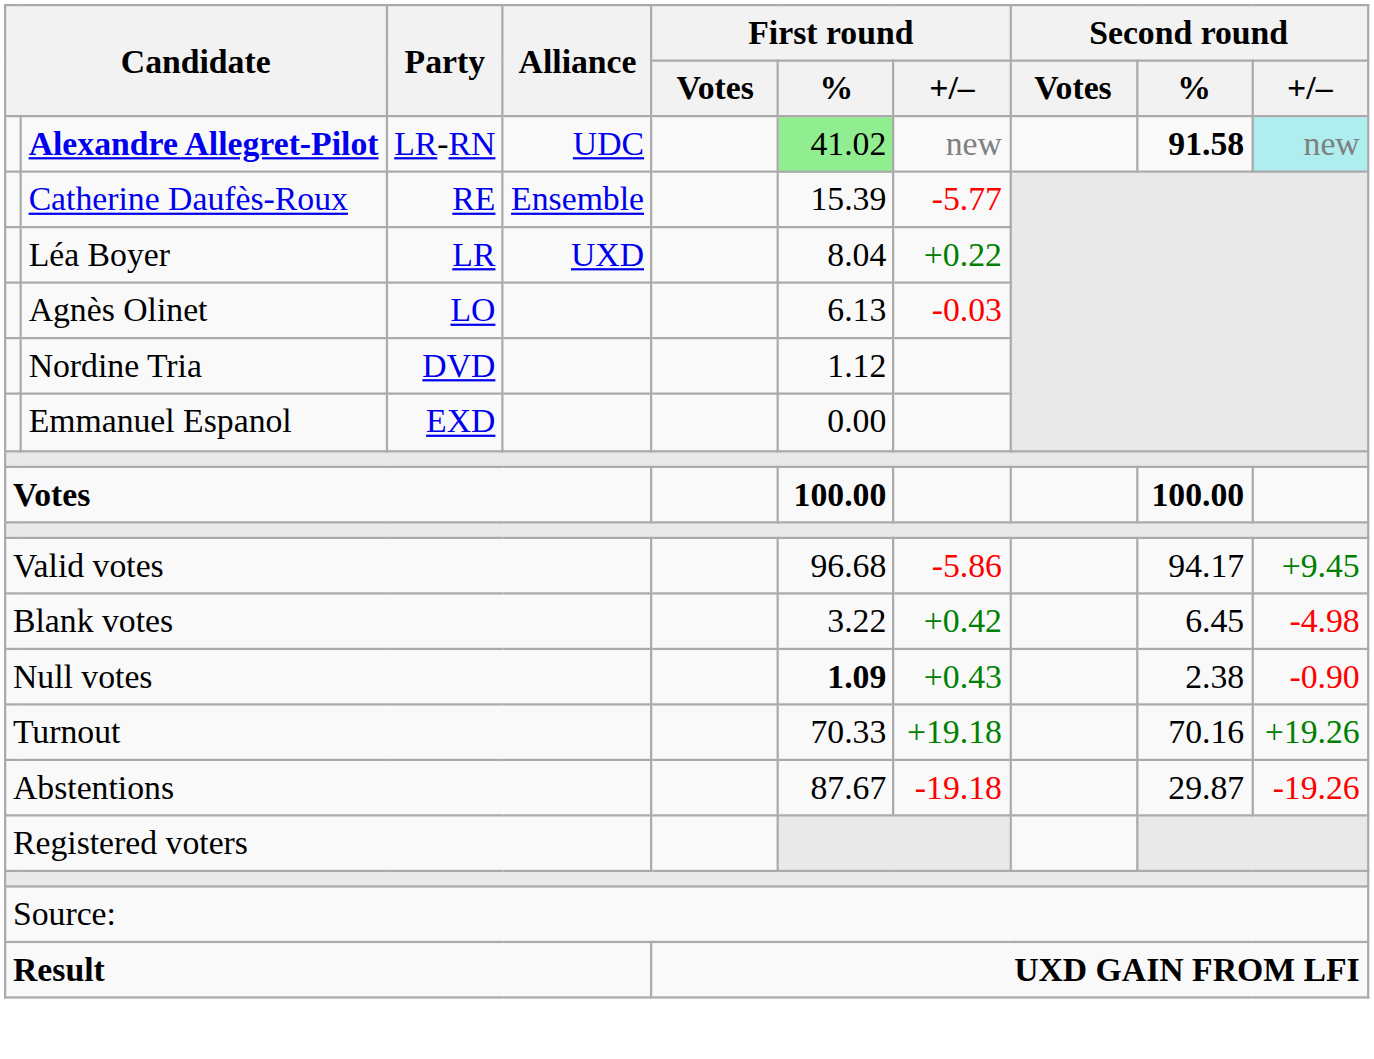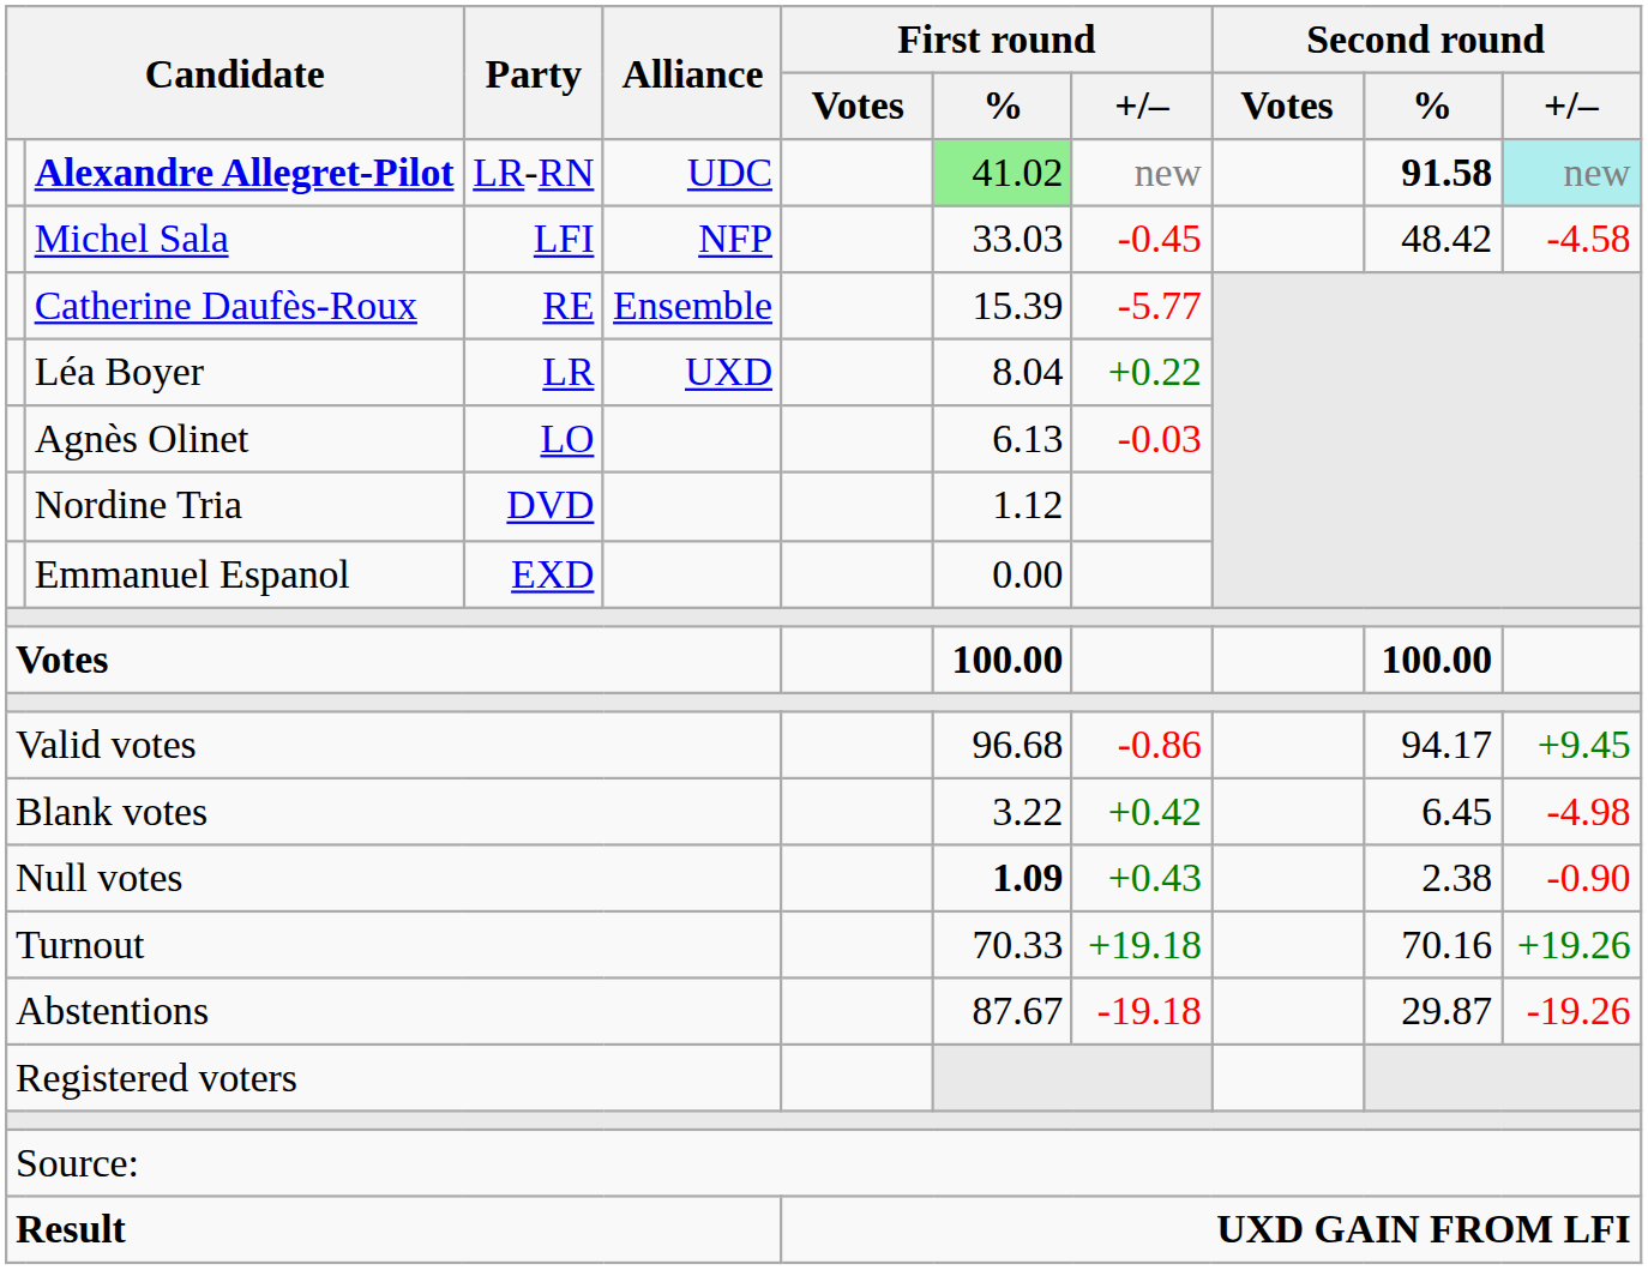+ row: Michel Sala | LFI | NFP | 33.03 | -0.45 | 48.42 | -4.58
Valid votes | First round / +/–: -5.86 -> -0.86
